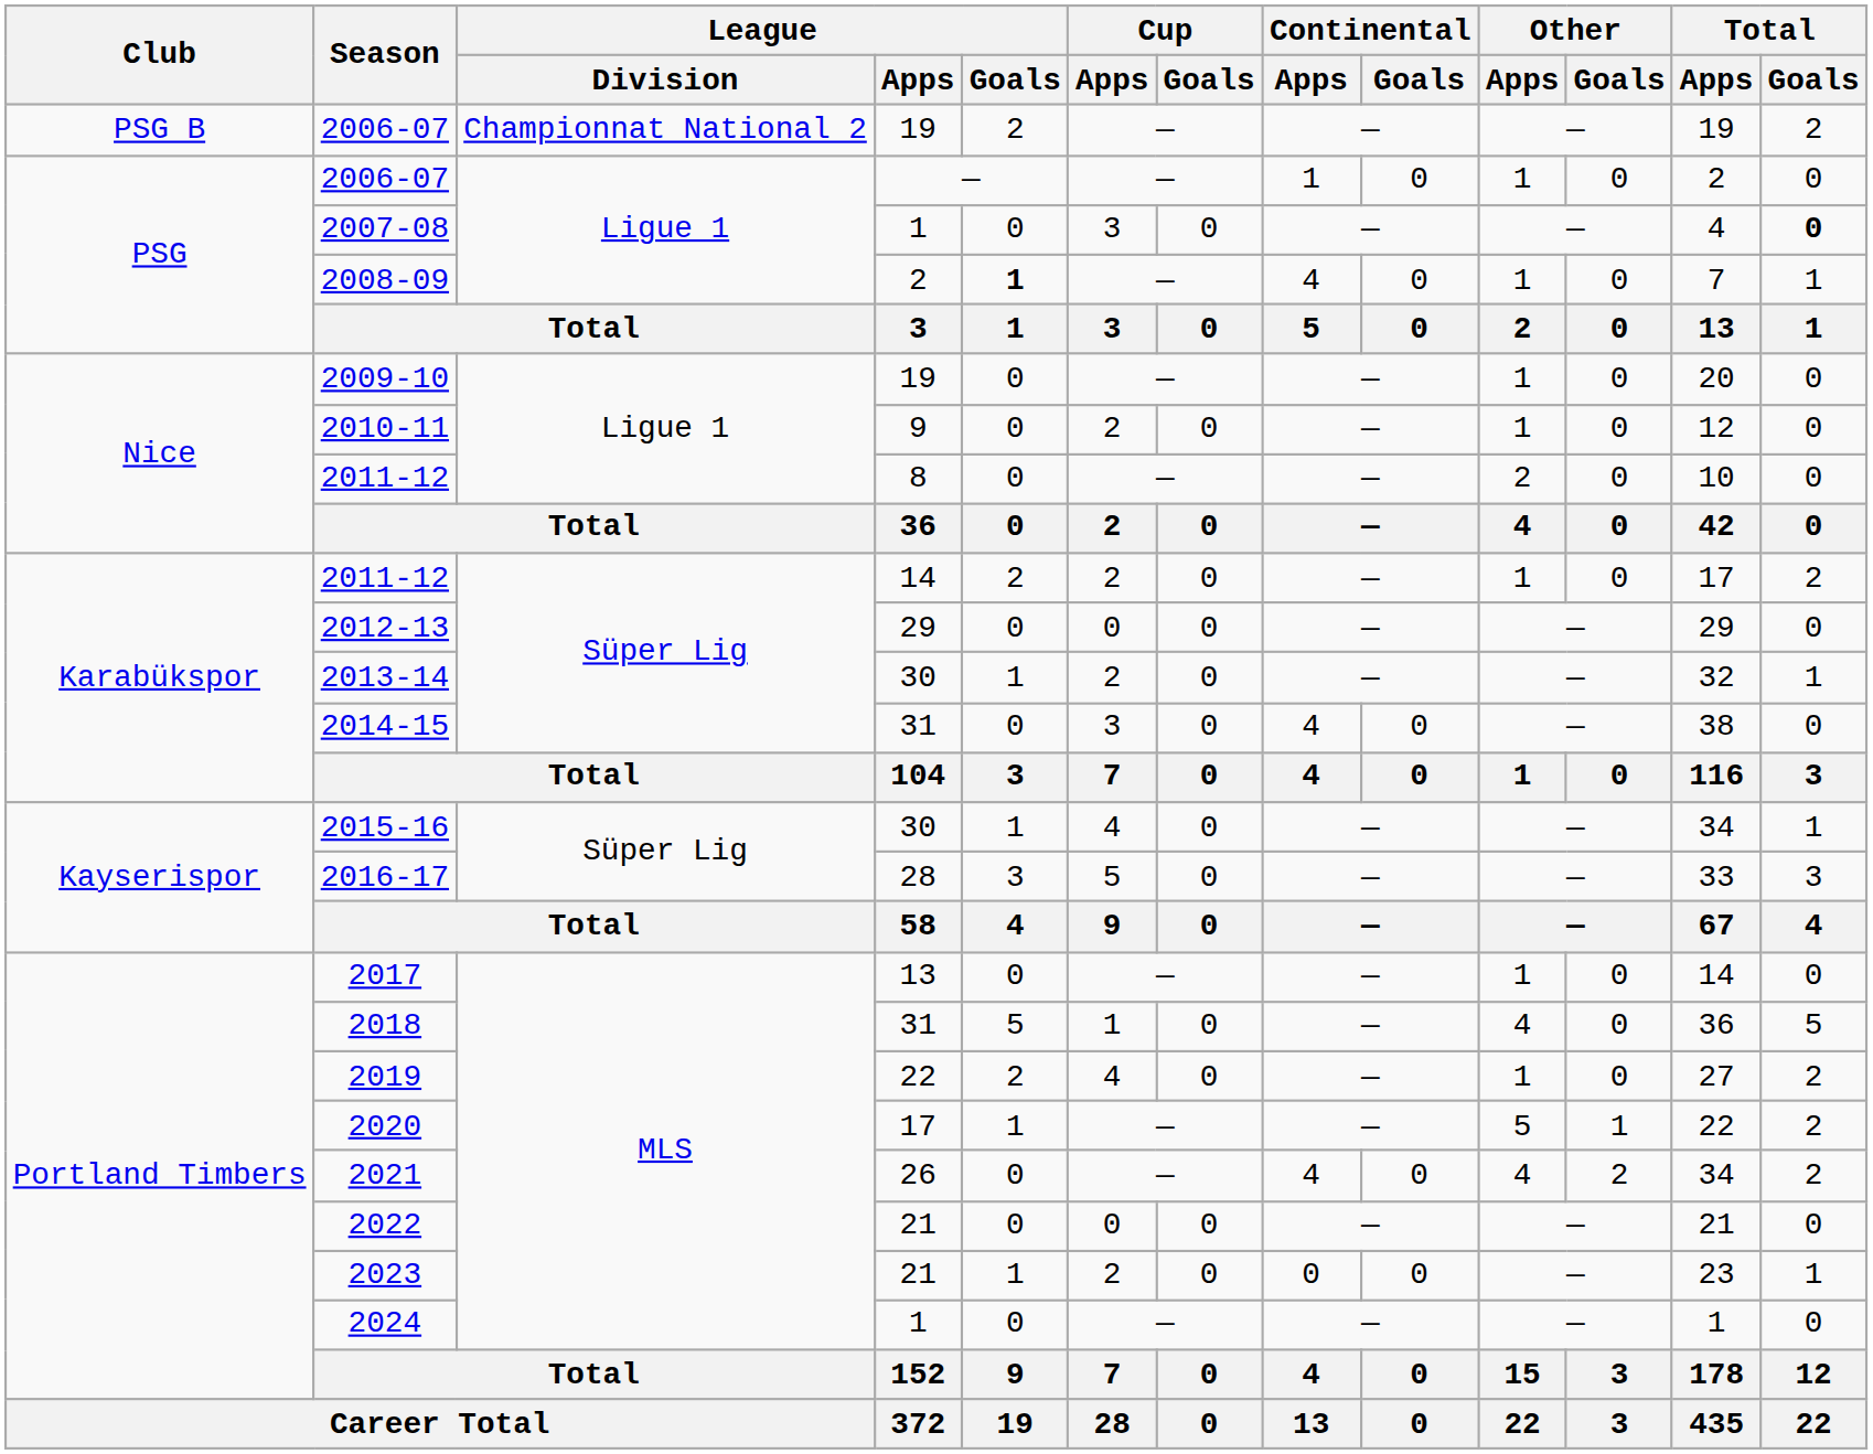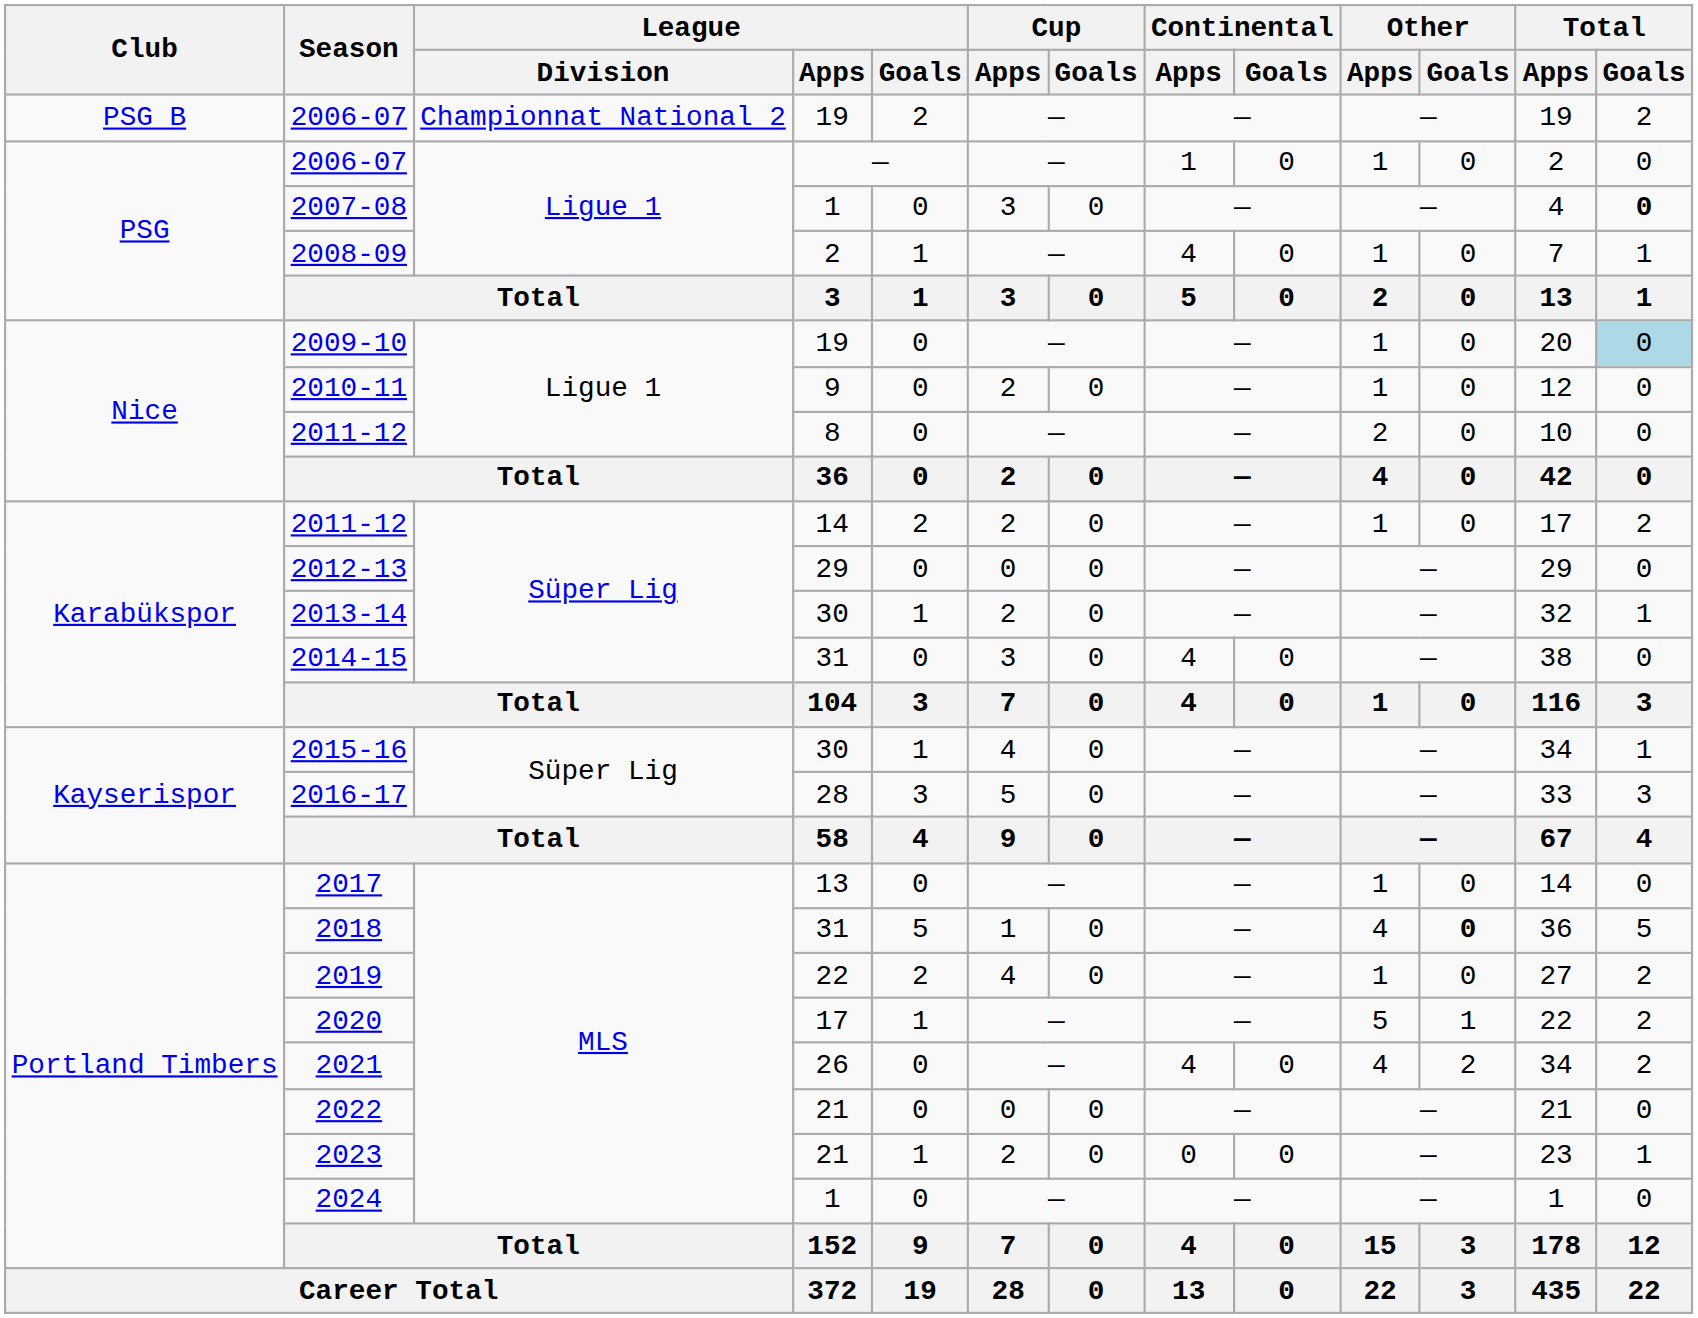2008-09 | League / Goals: bold -> normal
2009-10 | Total / Goals: no background -> lightblue background
2018 | Other / Goals: normal -> bold
